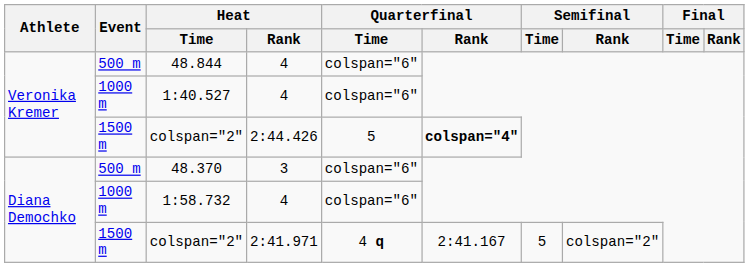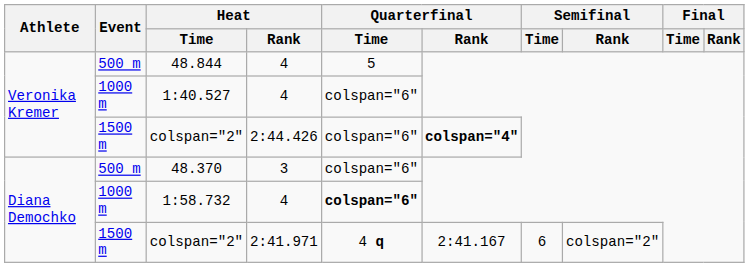48.844 | Quarterfinal / Time: colspan="6" -> 5
colspan="2" / 2:44.426 | Quarterfinal / Time: 5 -> colspan="6"
1:58.732 | Quarterfinal / Time: normal -> bold
colspan="2" / 2:41.971 | Semifinal / Time: 5 -> 6
